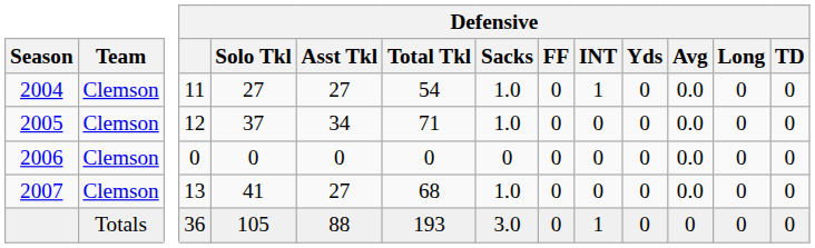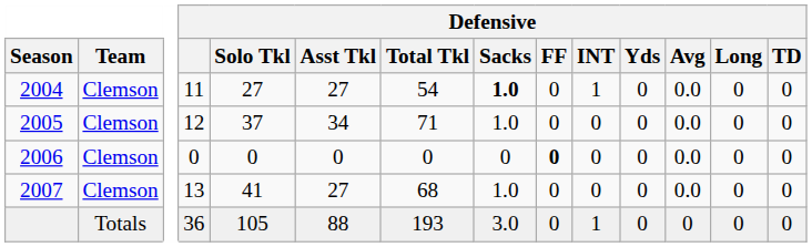2004 | Defensive / Sacks: normal -> bold
2006 | Defensive / FF: normal -> bold
